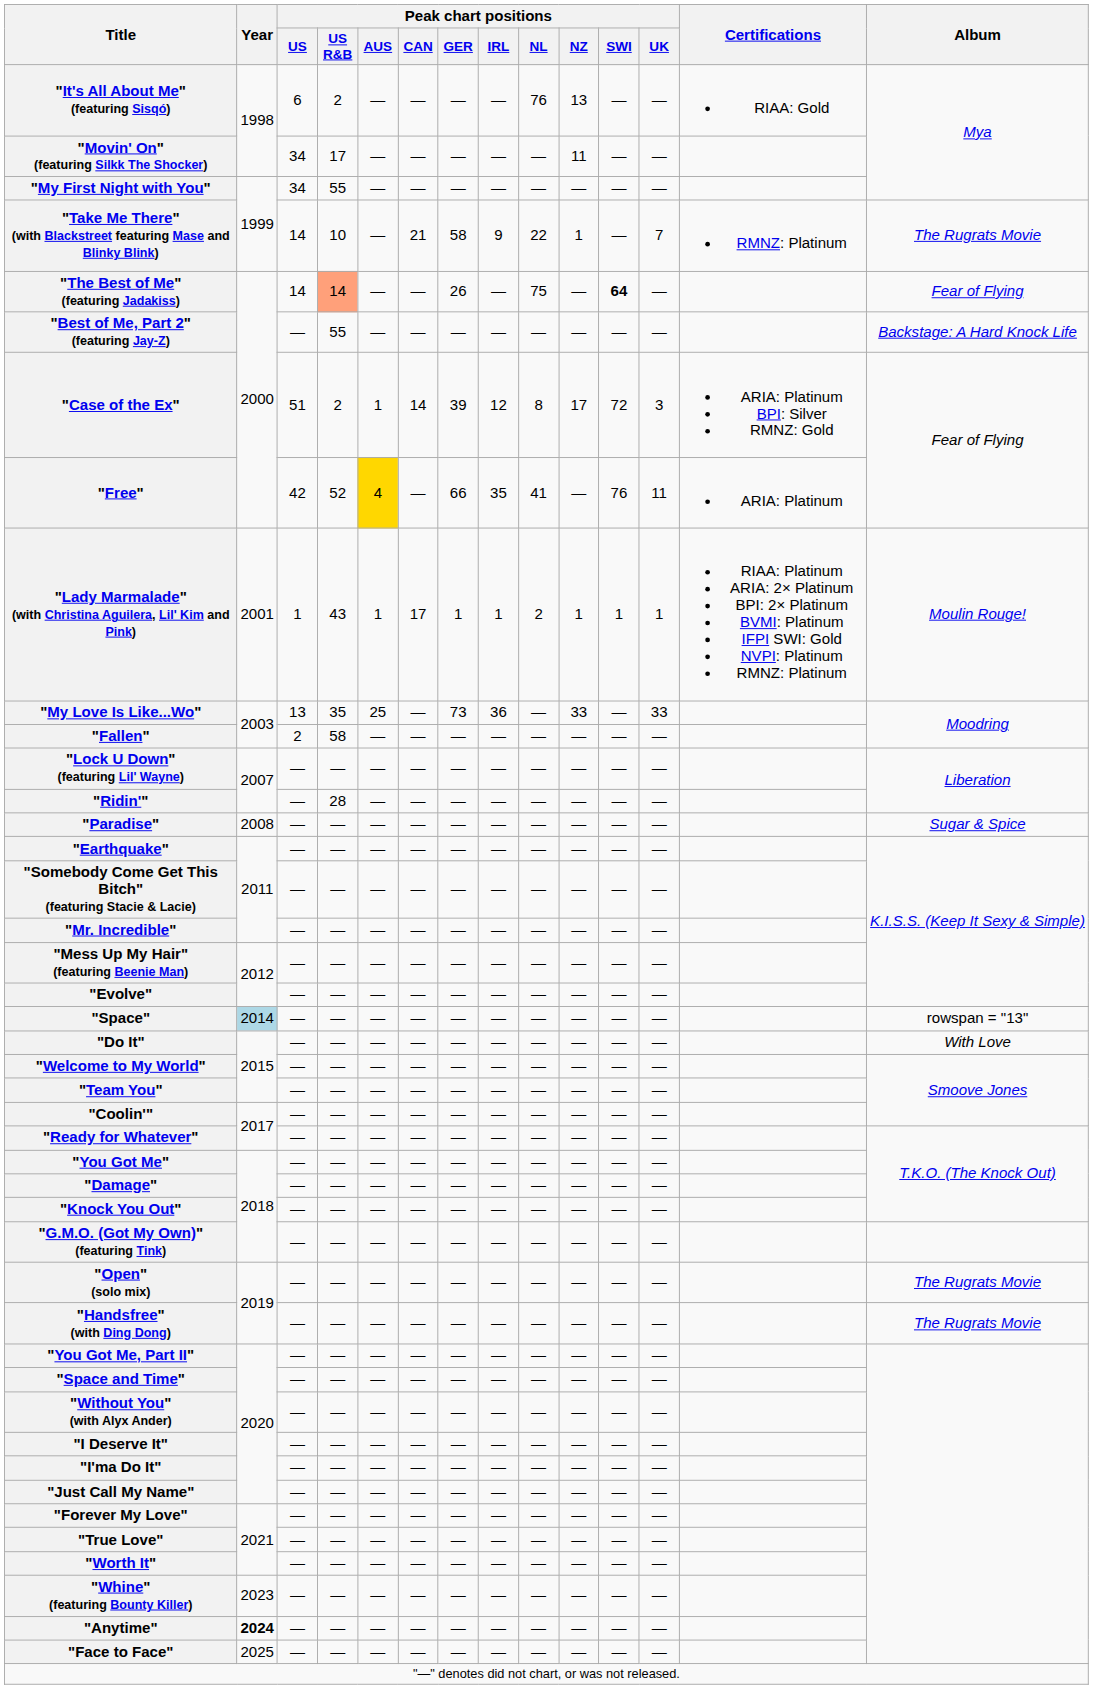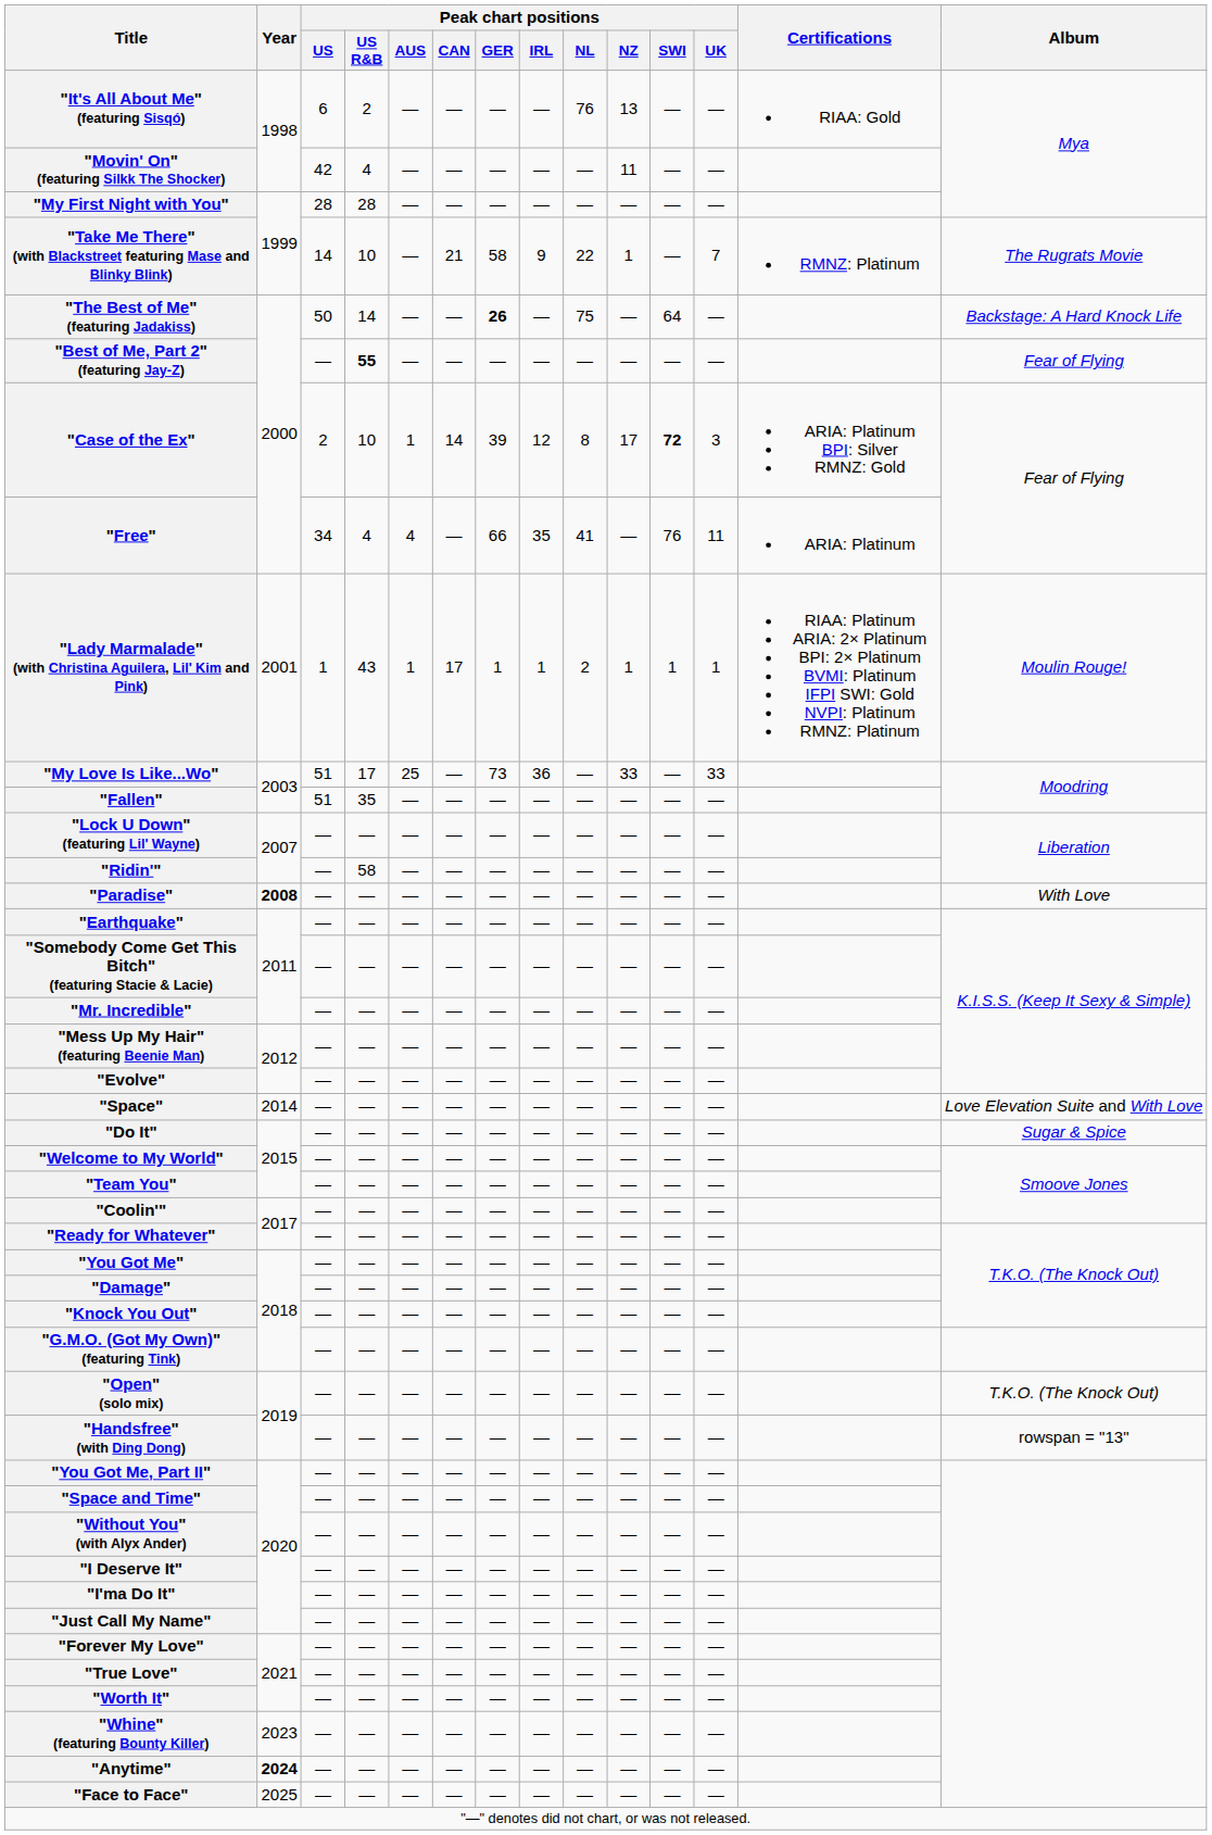"Movin' On" (featuring Silkk The Shocker) | Peak chart positions / US: 34 -> 42
"Movin' On" (featuring Silkk The Shocker) | Peak chart positions / US R&B: 17 -> 4
"My First Night with You" | Peak chart positions / US: 34 -> 28
"My First Night with You" | Peak chart positions / US R&B: 55 -> 28
"The Best of Me" (featuring Jadakiss) | Peak chart positions / US: 14 -> 50
"The Best of Me" (featuring Jadakiss) | Peak chart positions / US R&B: lightsalmon background -> no background
"The Best of Me" (featuring Jadakiss) | Peak chart positions / GER: normal -> bold
"The Best of Me" (featuring Jadakiss) | Peak chart positions / SWI: bold -> normal
"The Best of Me" (featuring Jadakiss) | Album: Fear of Flying -> Backstage: A Hard Knock Life
"Best of Me, Part 2" (featuring Jay-Z) | Peak chart positions / US R&B: normal -> bold
"Best of Me, Part 2" (featuring Jay-Z) | Album: Backstage: A Hard Knock Life -> Fear of Flying
"Case of the Ex" | Peak chart positions / US: 51 -> 2
"Case of the Ex" | Peak chart positions / US R&B: 2 -> 10
"Case of the Ex" | Peak chart positions / SWI: normal -> bold
"Free" | Peak chart positions / US: 42 -> 34
"Free" | Peak chart positions / US R&B: 52 -> 4
"Free" | Peak chart positions / AUS: gold background -> no background
"My Love Is Like...Wo" | Peak chart positions / US: 13 -> 51
"My Love Is Like...Wo" | Peak chart positions / US R&B: 35 -> 17
"Fallen" | Peak chart positions / US: 2 -> 51
"Fallen" | Peak chart positions / US R&B: 58 -> 35
"Ridin'" | Peak chart positions / US R&B: 28 -> 58
"Paradise" | Year: normal -> bold
"Paradise" | Album: Sugar & Spice -> With Love
"Space" | Year: lightblue background -> no background
"Space" | Album: rowspan = "13" -> Love Elevation Suite and With Love
"Do It" | Album: With Love -> Sugar & Spice
"Open" (solo mix) | Album: The Rugrats Movie -> T.K.O. (The Knock Out)
"Handsfree" (with Ding Dong) | Album: The Rugrats Movie -> rowspan = "13"
